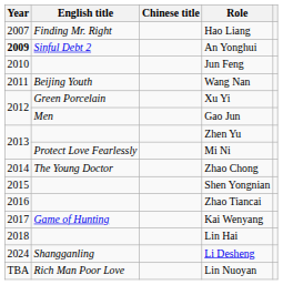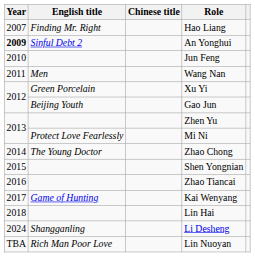Wang Nan | English title: Beijing Youth -> Men
Gao Jun | English title: Men -> Beijing Youth
